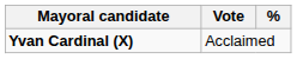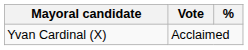Yvan Cardinal (X) | Mayoral candidate: bold -> normal
